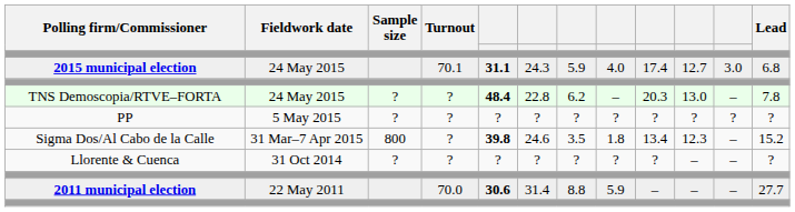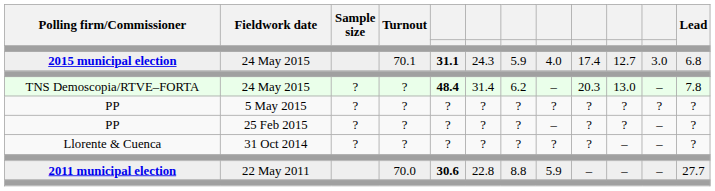TNS Demoscopia/RTVE–FORTA | column 6: 22.8 -> 31.4
- row: Sigma Dos/Al Cabo de la Calle | 31 Mar–7 Apr 2015 | 800 | ? | 39.8 | 24.6 | 3.5 | 1.8 | 13.4 | 12.3 | – | 15.2
+ row: PP | 25 Feb 2015 | ? | ? | ? | ? | ? | – | ? | ? | – | ?
2011 municipal election | column 6: 31.4 -> 22.8
